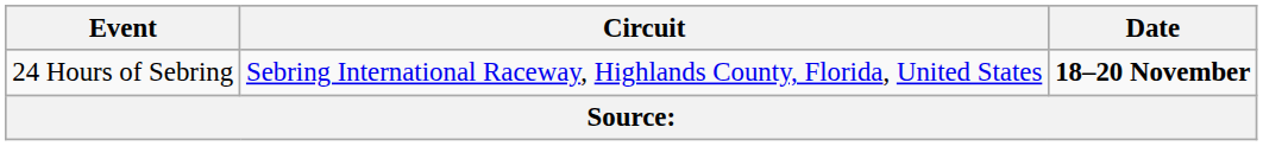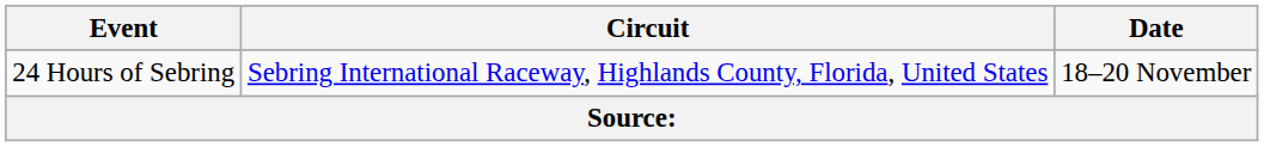24 Hours of Sebring | Date: bold -> normal
